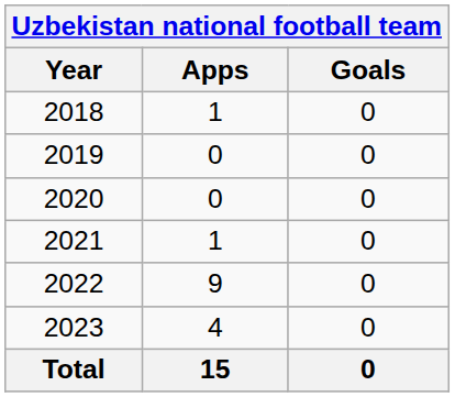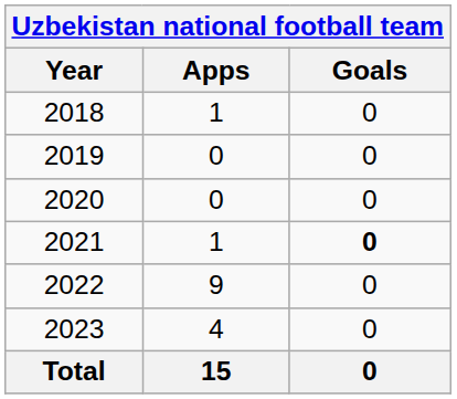2021 | Goals: normal -> bold
